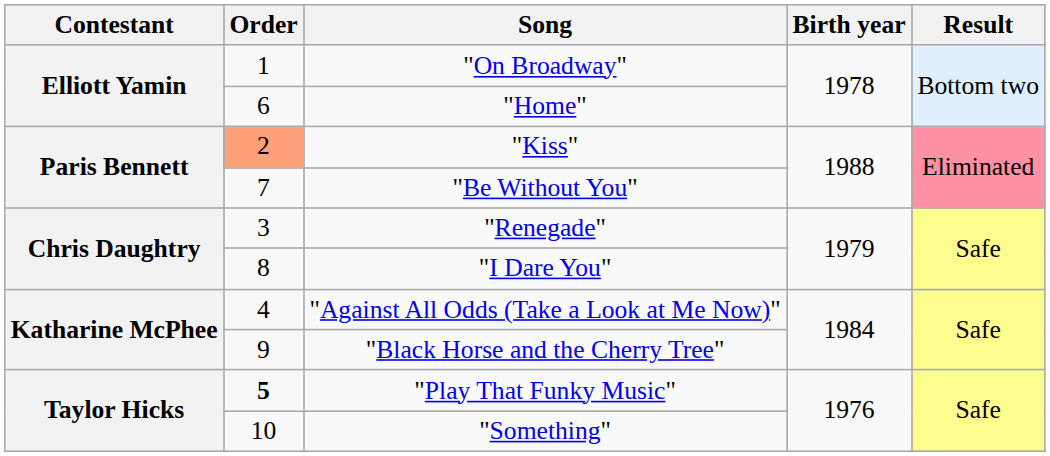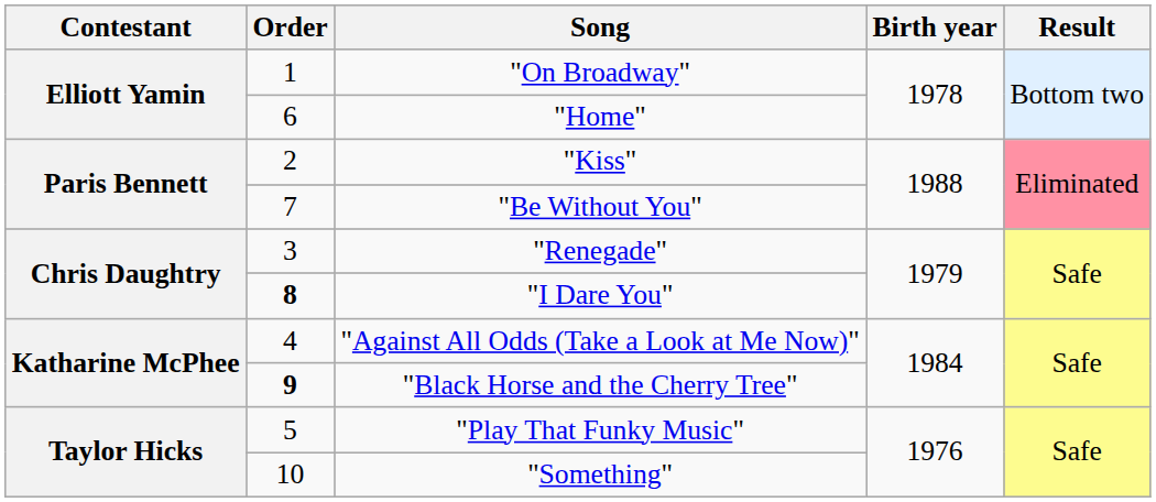"Kiss" | Order: lightsalmon background -> no background
"I Dare You" | Order: normal -> bold
"Black Horse and the Cherry Tree" | Order: normal -> bold
"Play That Funky Music" | Order: bold -> normal
